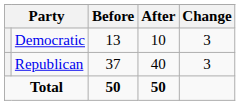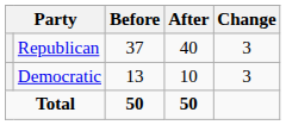rows swapped: Republican <-> Democratic
